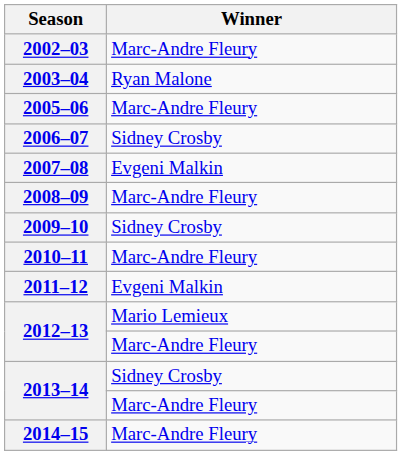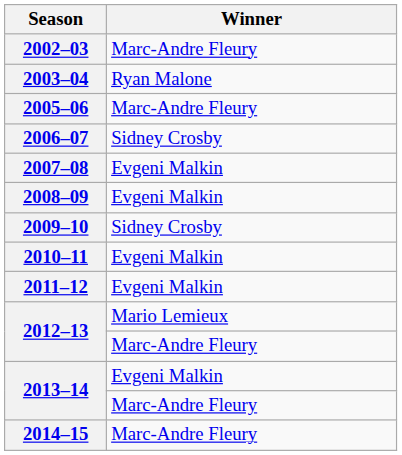row 7 | Winner: Marc-Andre Fleury -> Evgeni Malkin
row 9 | Winner: Marc-Andre Fleury -> Evgeni Malkin
row 13 | Winner: Sidney Crosby -> Evgeni Malkin
